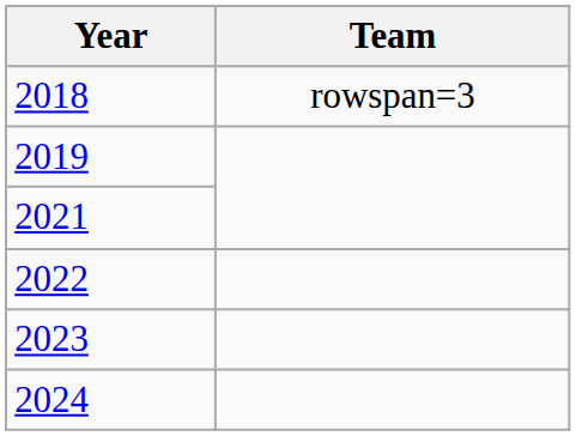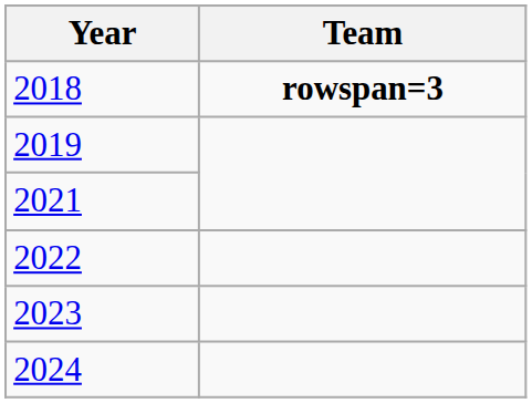2018 | Team: normal -> bold
